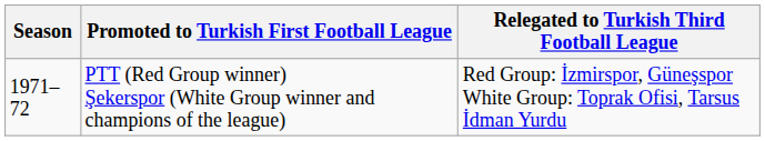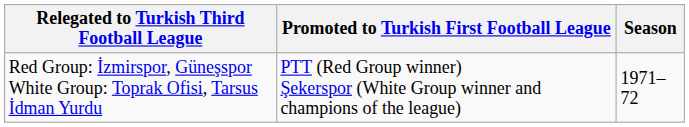columns swapped: Season <-> Relegated to Turkish Third Football League
